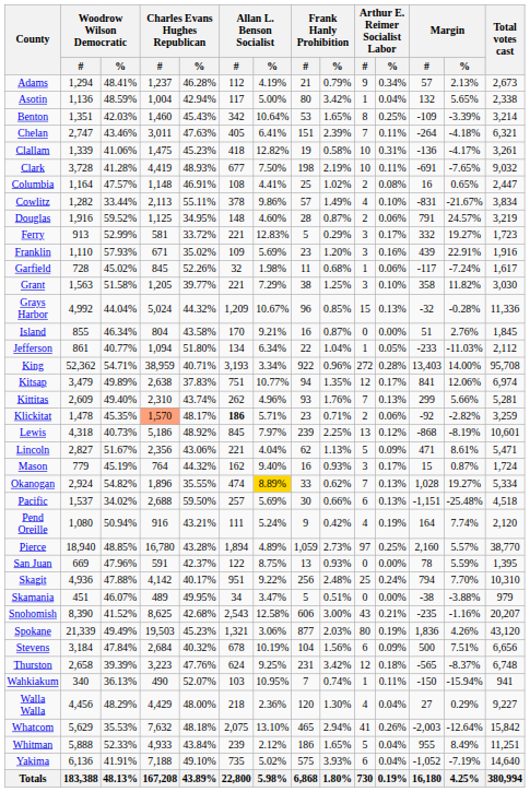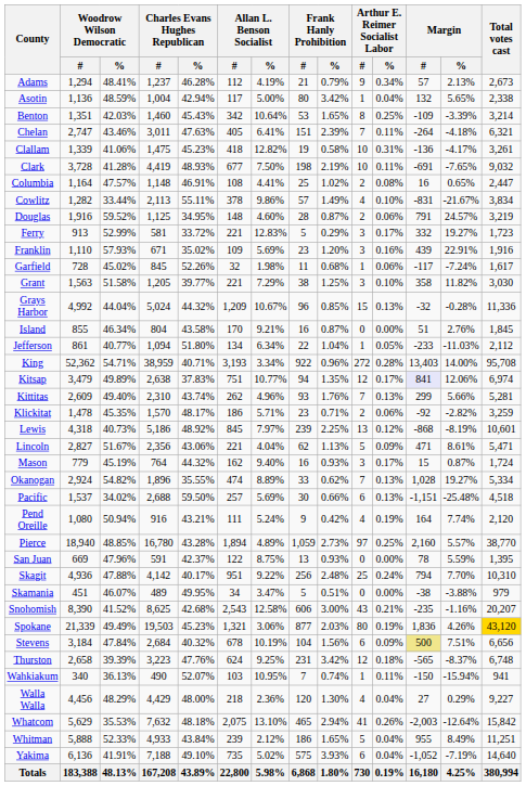Kitsap | Margin / #: no background -> lavender background
Klickitat | Charles Evans Hughes Republican / #: lightsalmon background -> no background
Klickitat | Allan L. Benson Socialist / #: bold -> normal
Okanogan | Allan L. Benson Socialist / %: gold background -> no background
Spokane | Total votes cast: no background -> gold background
Stevens | Margin / #: no background -> khaki background
